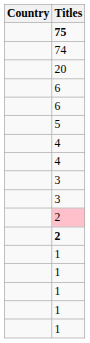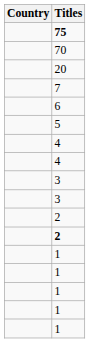row 3 | Titles: 74 -> 70
row 5 | Titles: 6 -> 7
row 12 | Titles: pink background -> no background
